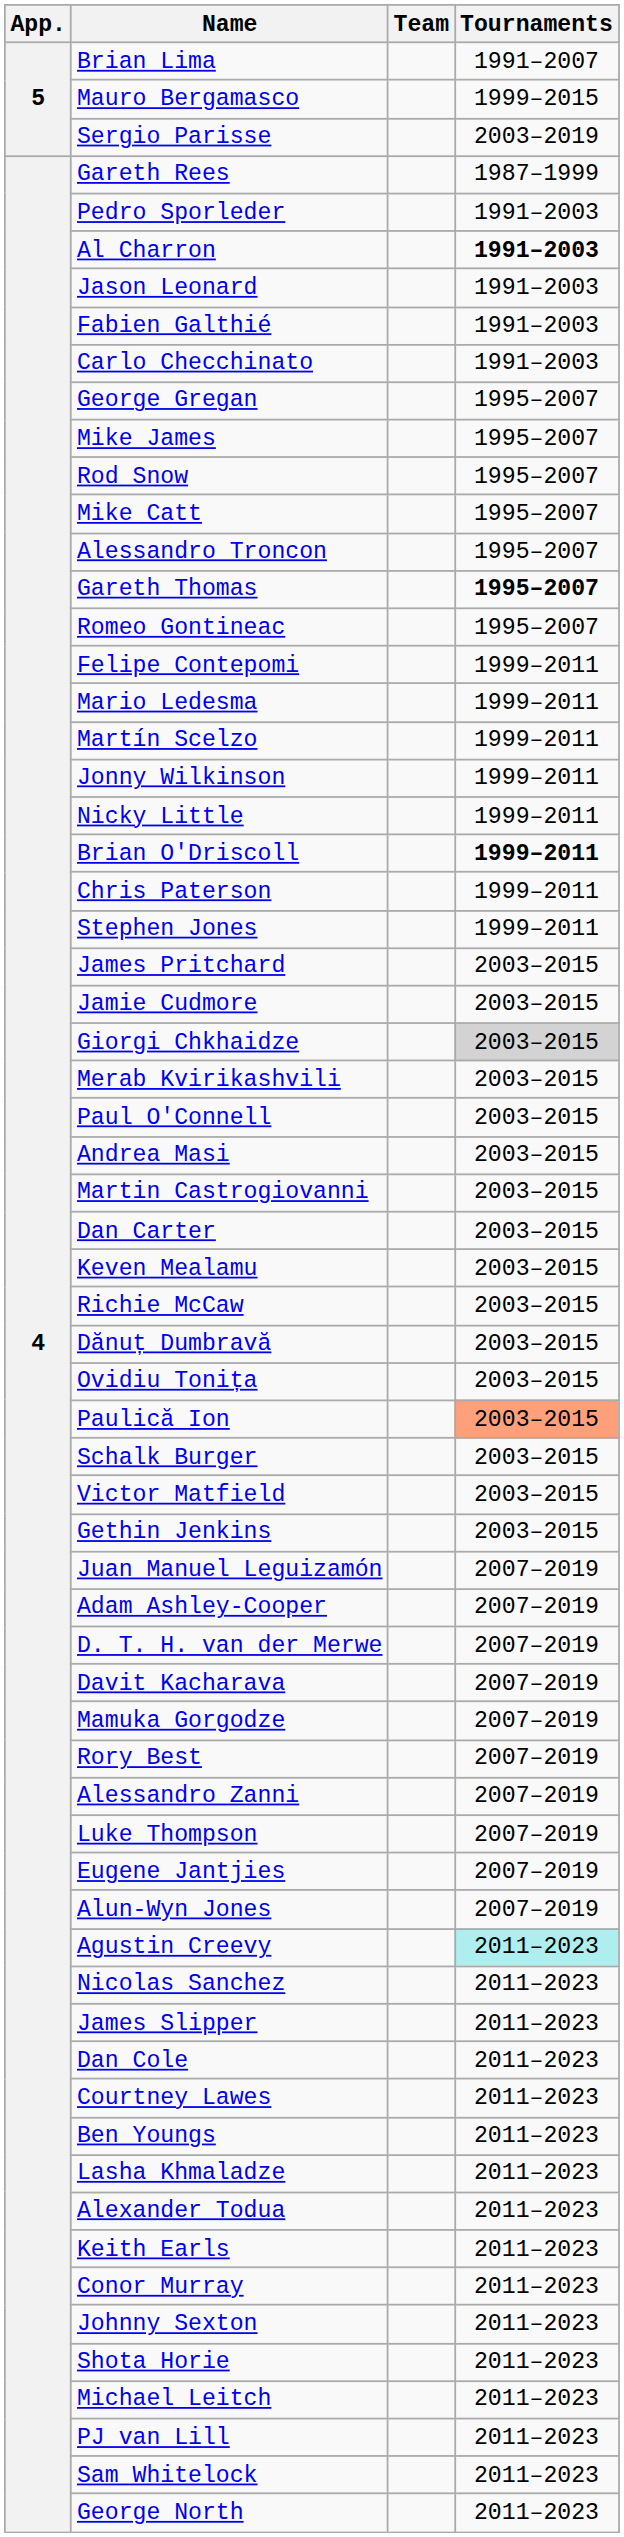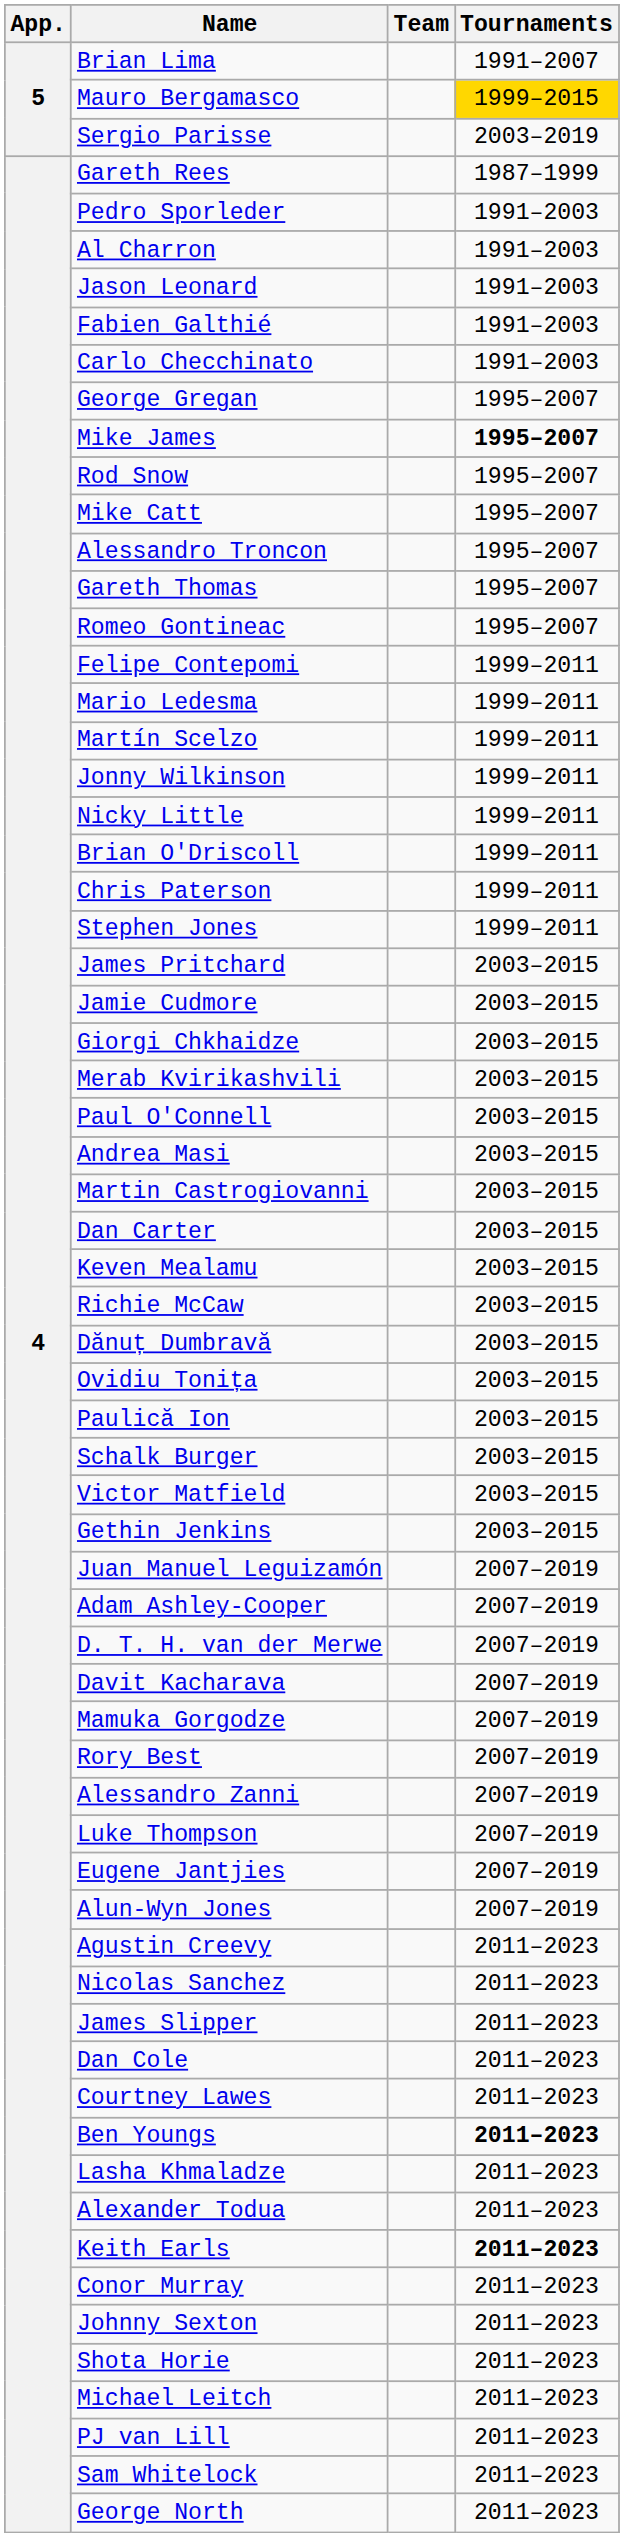Mauro Bergamasco | Tournaments: no background -> gold background
Al Charron | Tournaments: bold -> normal
Mike James | Tournaments: normal -> bold
Gareth Thomas | Tournaments: bold -> normal
Brian O'Driscoll | Tournaments: bold -> normal
Giorgi Chkhaidze | Tournaments: lightgrey background -> no background
Paulică Ion | Tournaments: lightsalmon background -> no background
Agustin Creevy | Tournaments: paleturquoise background -> no background
Ben Youngs | Tournaments: normal -> bold
Keith Earls | Tournaments: normal -> bold
